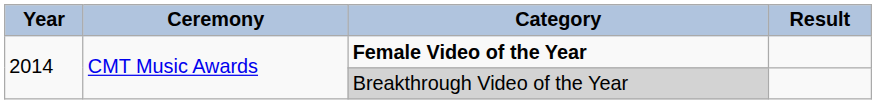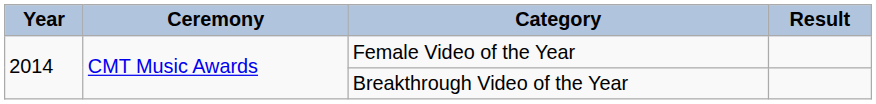Female Video of the Year | Category: bold -> normal
Breakthrough Video of the Year | Category: lightgrey background -> no background
